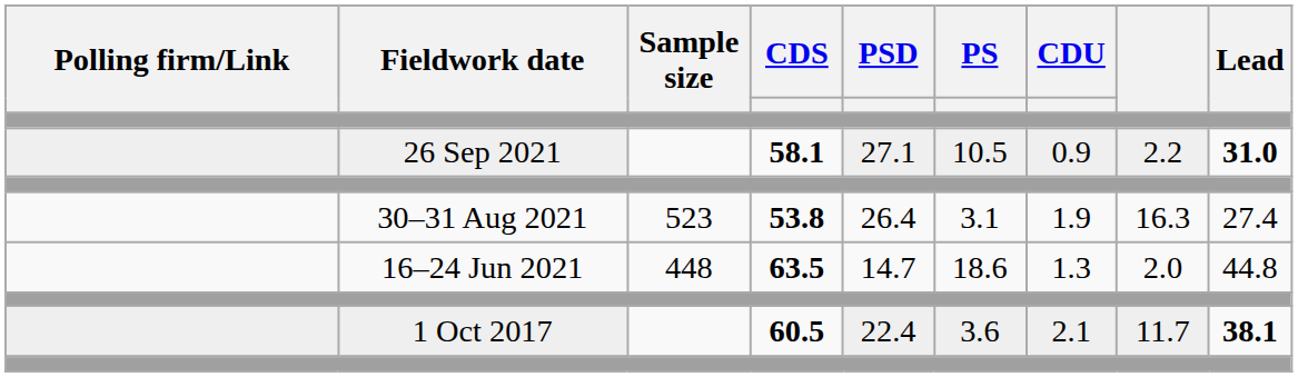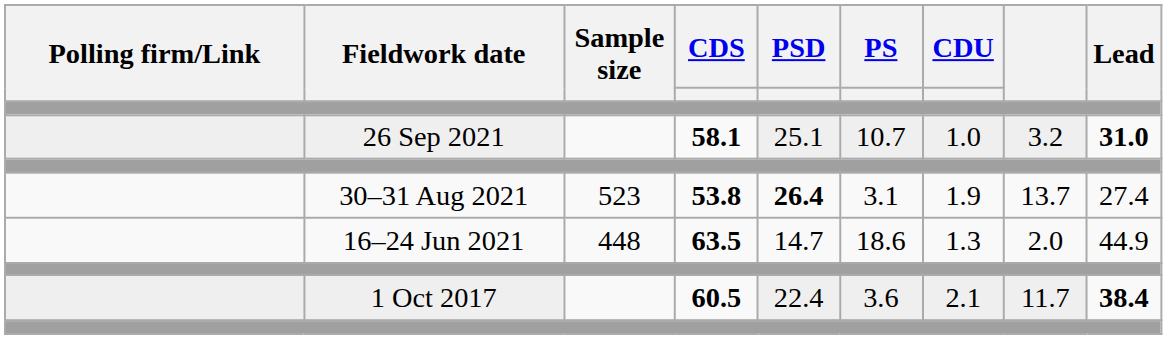26 Sep 2021 | PSD: 27.1 -> 25.1
26 Sep 2021 | PS: 10.5 -> 10.7
26 Sep 2021 | CDU: 0.9 -> 1.0
26 Sep 2021 | column 8: 2.2 -> 3.2
30–31 Aug 2021 | PSD: normal -> bold
30–31 Aug 2021 | column 8: 16.3 -> 13.7
16–24 Jun 2021 | Lead: 44.8 -> 44.9
1 Oct 2017 | Lead: 38.1 -> 38.4
